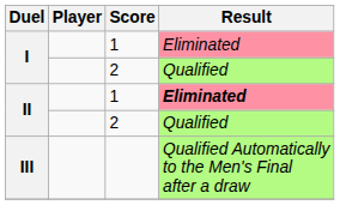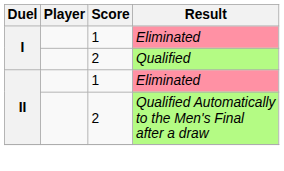II / 1 | Result: bold -> normal
II / 2 | Result: Qualified -> Qualified Automatically to the Men's Final after a draw
- row: III | Qualified Automatically to the Men's Final after a draw
